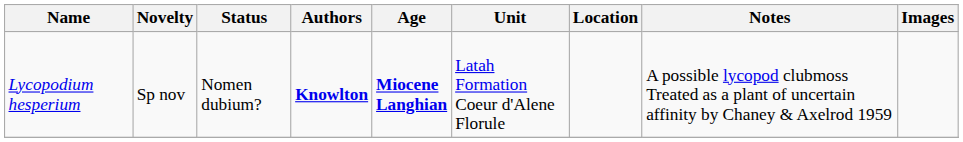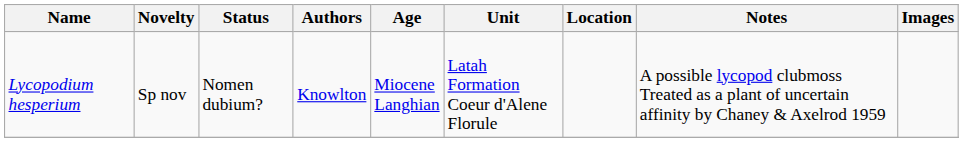Lycopodium hesperium | Authors: bold -> normal
Lycopodium hesperium | Age: bold -> normal
